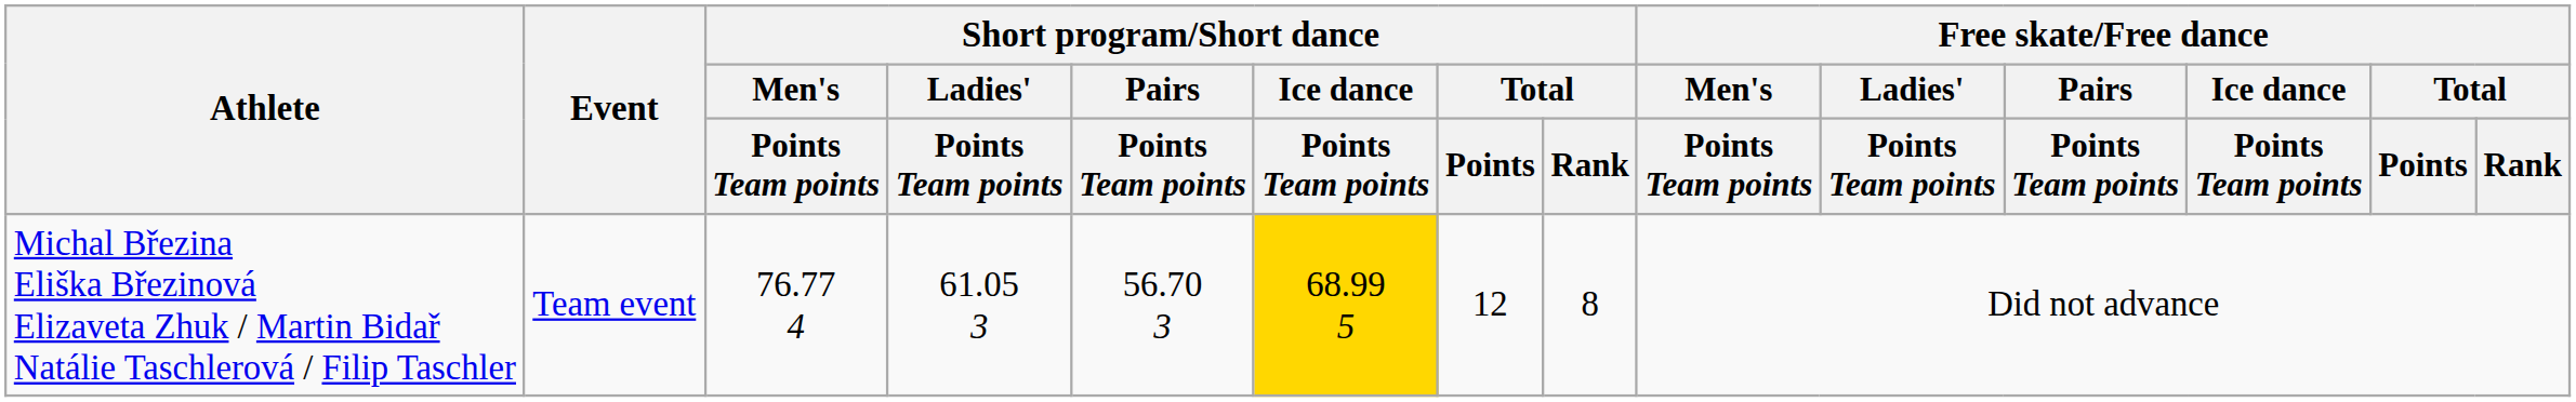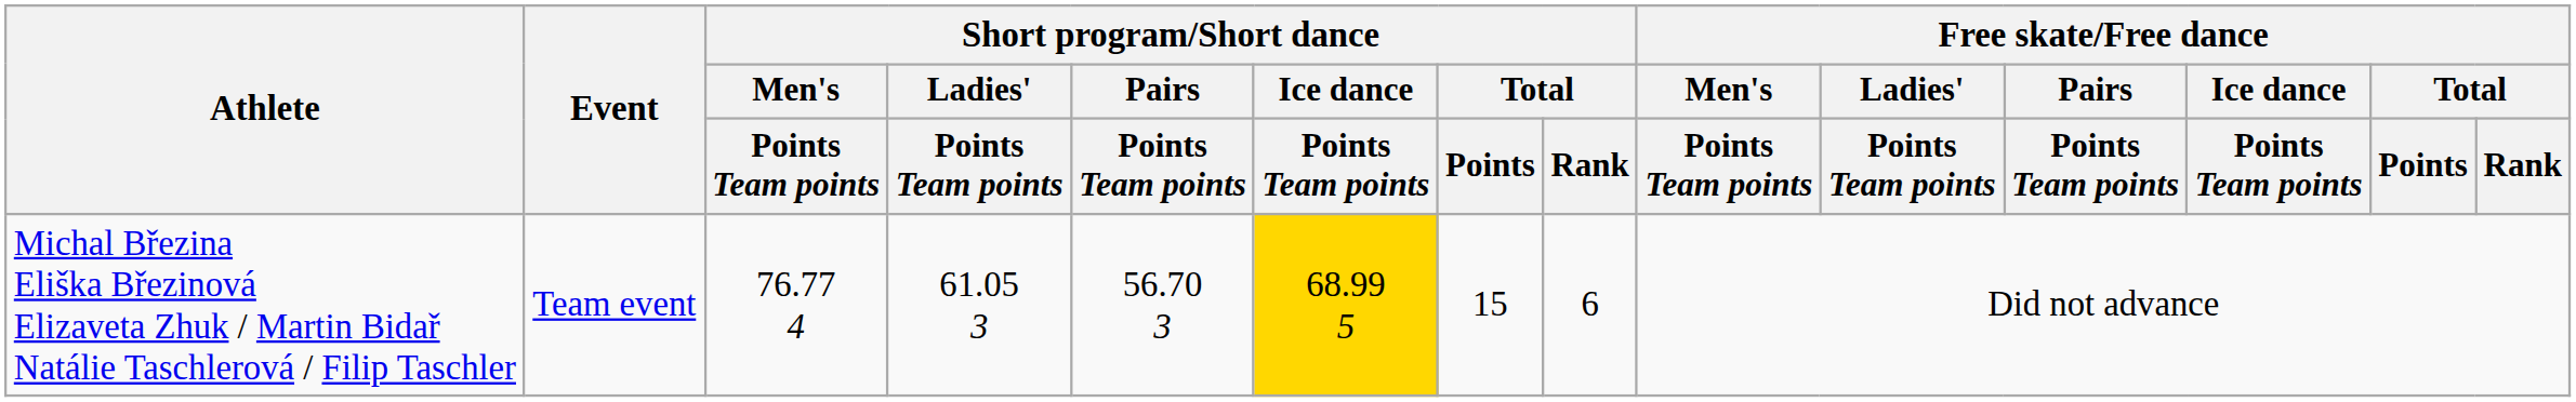row 4 | Short program/Short dance / Total / Points: 12 -> 15
row 4 | Short program/Short dance / Total / Rank: 8 -> 6
